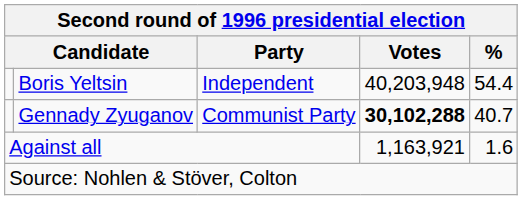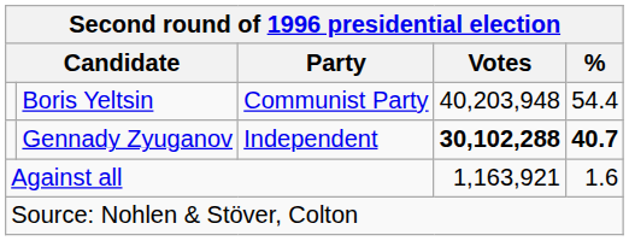Boris Yeltsin | Party: Independent -> Communist Party
Gennady Zyuganov | Party: Communist Party -> Independent
Gennady Zyuganov | %: normal -> bold
